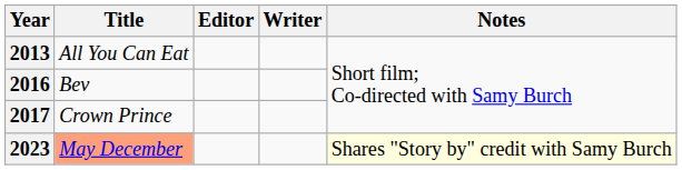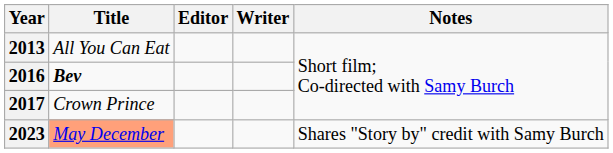2016 | Title: normal -> bold
2023 | Notes: lightyellow background -> no background
